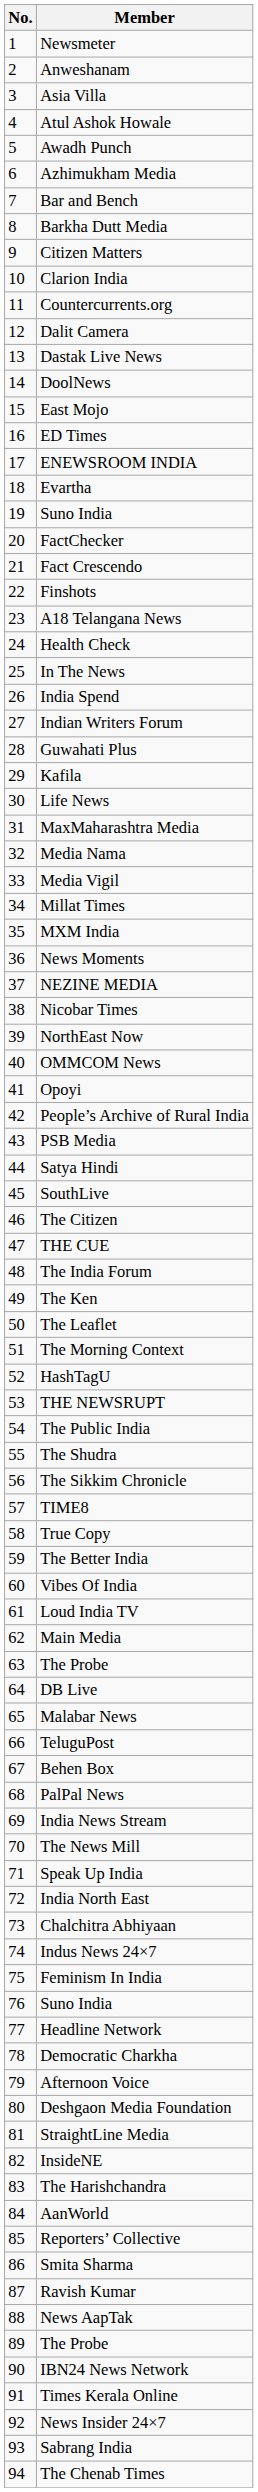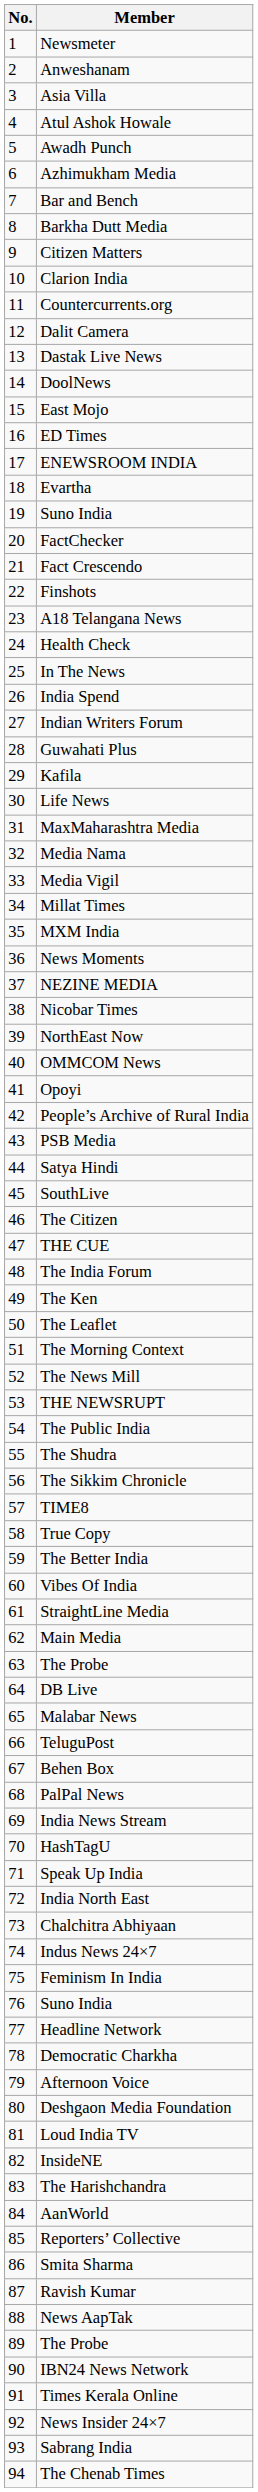row 53 | Member: HashTagU -> The News Mill
row 62 | Member: Loud India TV -> StraightLine Media
row 71 | Member: The News Mill -> HashTagU
row 82 | Member: StraightLine Media -> Loud India TV
